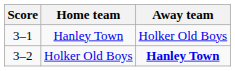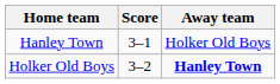columns swapped: Home team <-> Score
